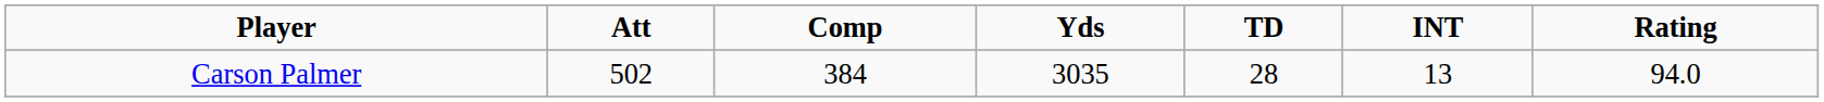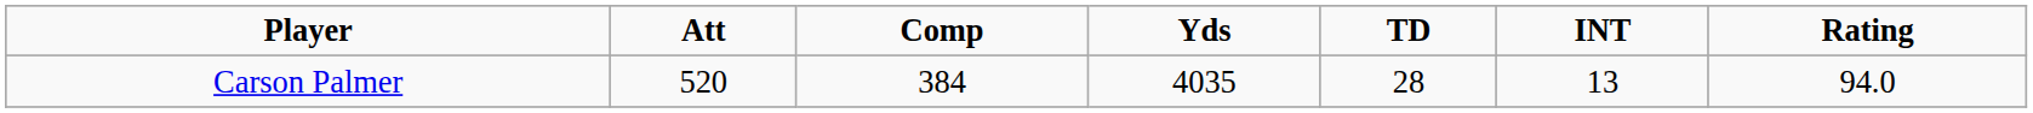Carson Palmer | Att: 502 -> 520
Carson Palmer | Yds: 3035 -> 4035
